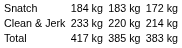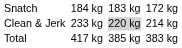Clean & Jerk | column 3: no background -> lightgrey background
